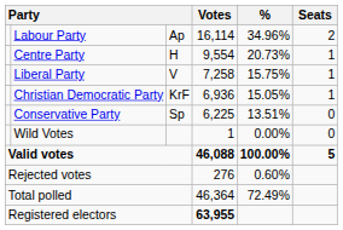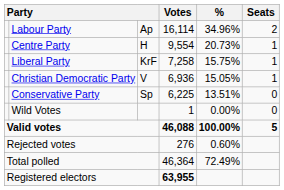Liberal Party | column 3: V -> KrF
Christian Democratic Party | column 3: KrF -> V
